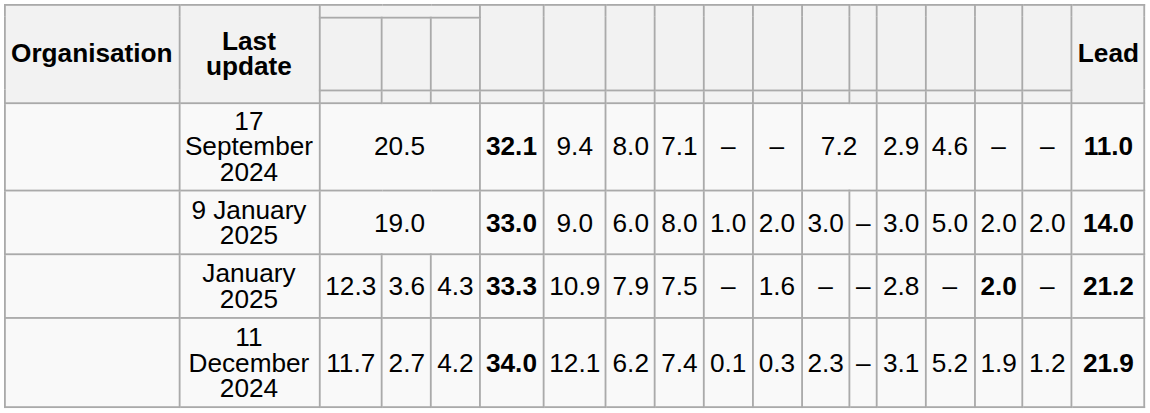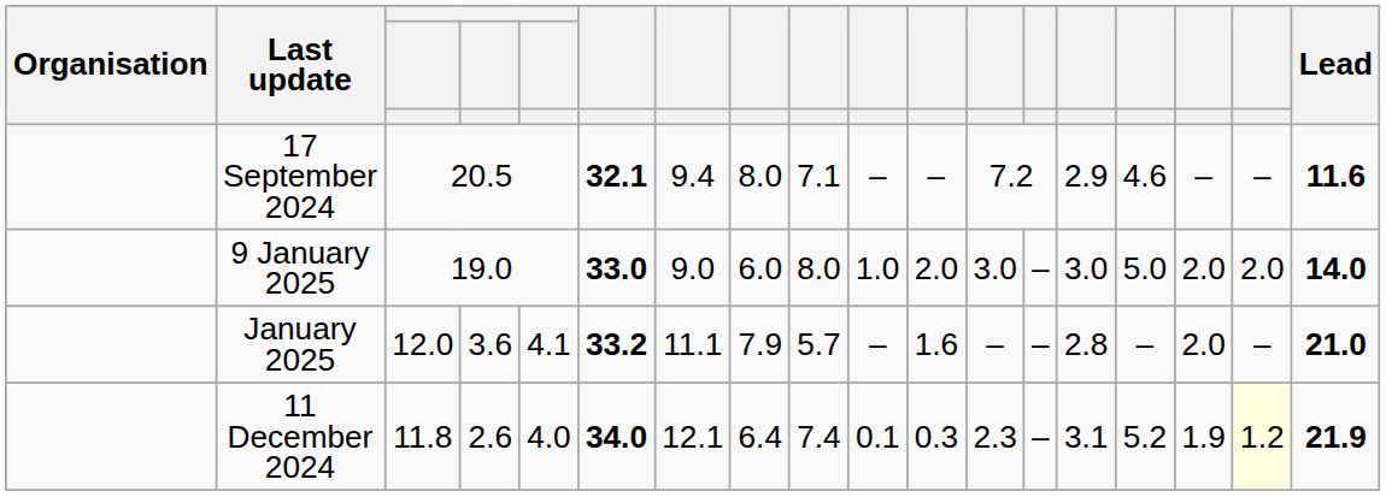17 September 2024 | Lead: 11.0 -> 11.6
January 2025 | column 3: 12.3 -> 12.0
January 2025 | column 5: 4.3 -> 4.1
January 2025 | column 6: 33.3 -> 33.2
January 2025 | column 7: 10.9 -> 11.1
January 2025 | column 9: 7.5 -> 5.7
January 2025 | column 16: bold -> normal
January 2025 | Lead: 21.2 -> 21.0
11 December 2024 | column 3: 11.7 -> 11.8
11 December 2024 | column 4: 2.7 -> 2.6
11 December 2024 | column 5: 4.2 -> 4.0
11 December 2024 | column 8: 6.2 -> 6.4
11 December 2024 | column 17: no background -> lightyellow background
